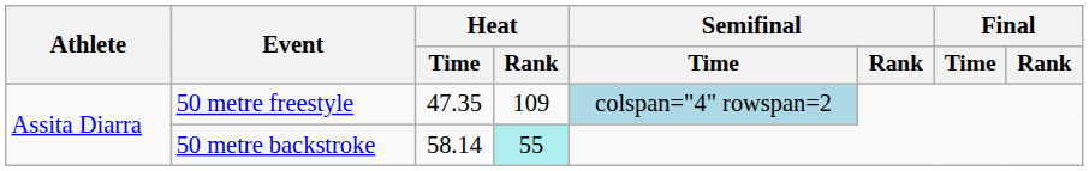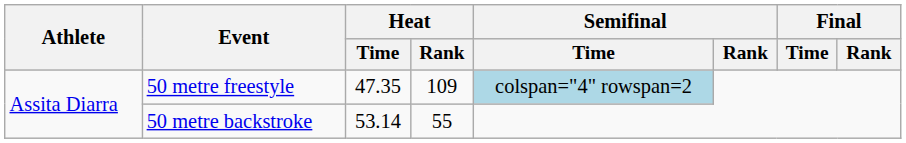50 metre backstroke | Heat / Time: 58.14 -> 53.14
50 metre backstroke | Heat / Rank: paleturquoise background -> no background
